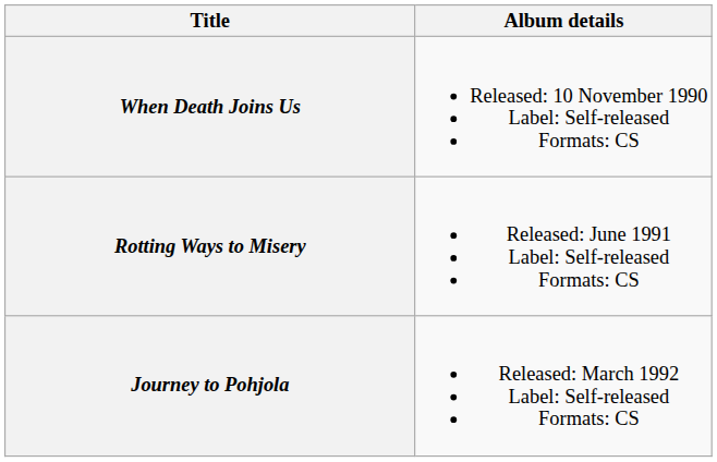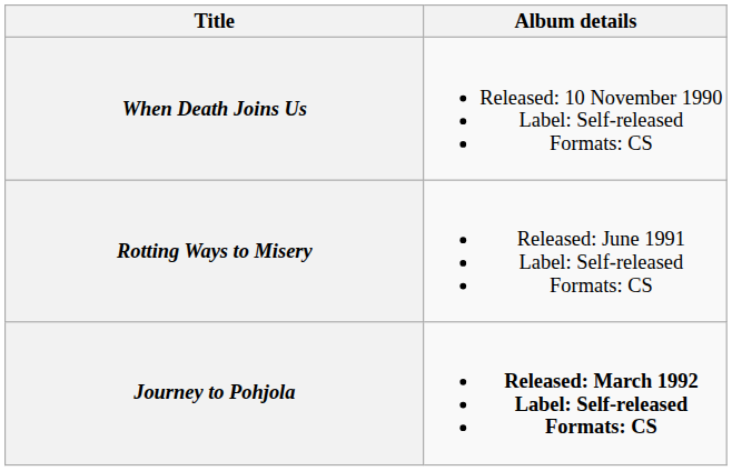Journey to Pohjola | Album details: normal -> bold
